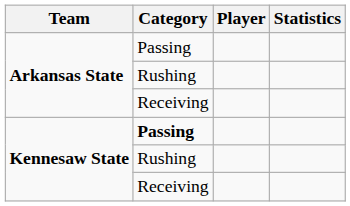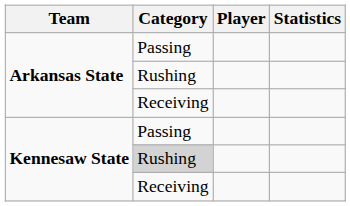Kennesaw State / Passing | Category: bold -> normal
Kennesaw State / Rushing | Category: no background -> lightgrey background
